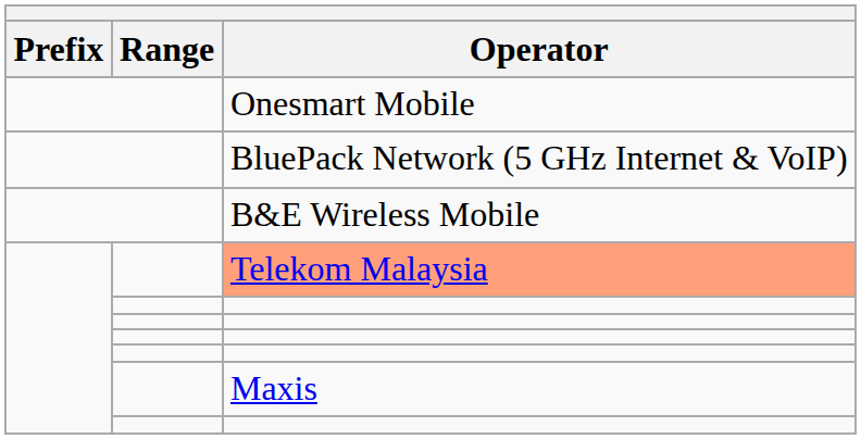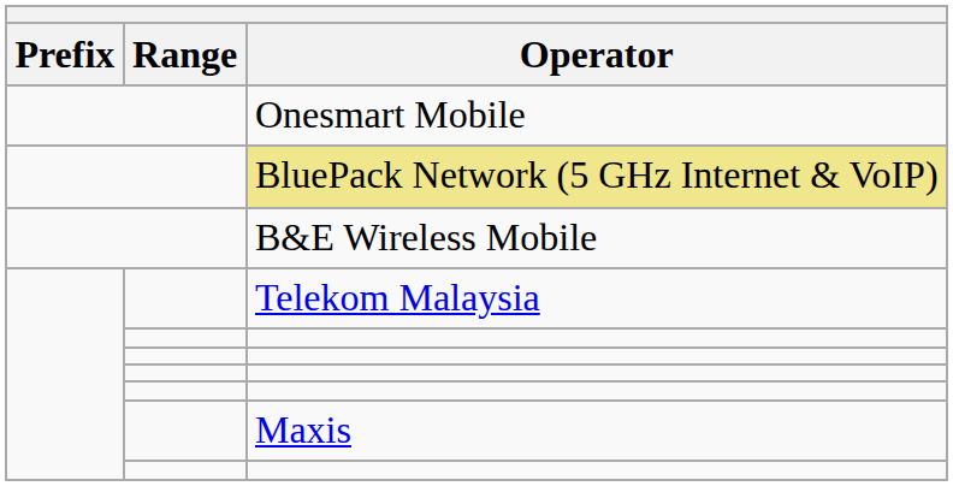BluePack Network (5 GHz Internet & VoIP) | Operator: no background -> khaki background
Telekom Malaysia | Operator: lightsalmon background -> no background
